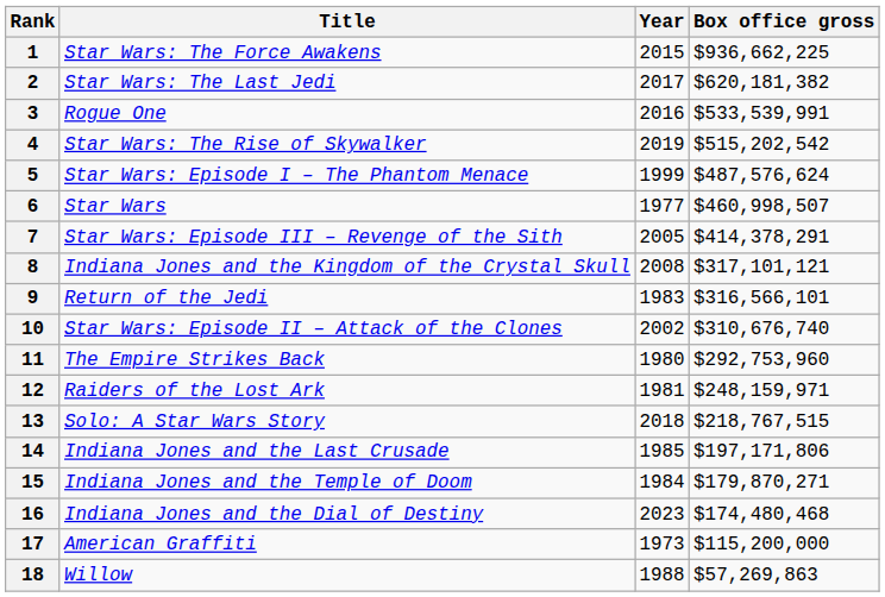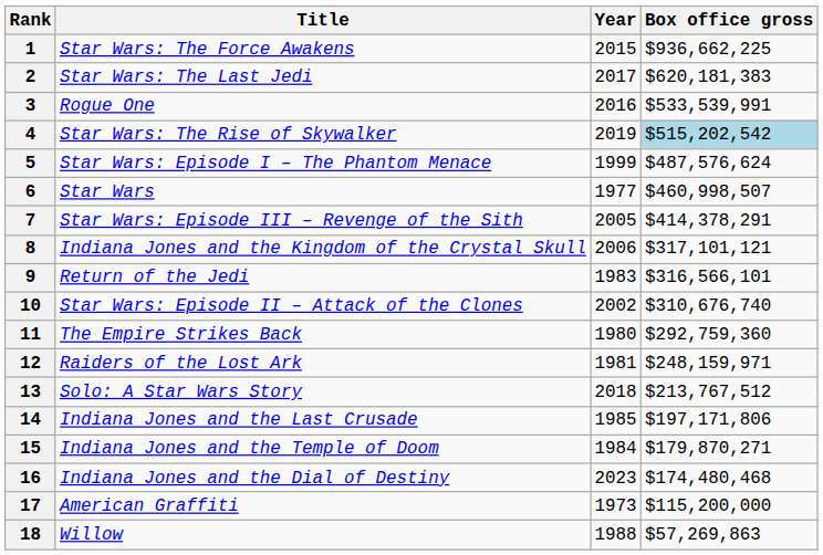2 | Box office gross: $620,181,382 -> $620,181,383
4 | Box office gross: no background -> lightblue background
8 | Year: 2008 -> 2006
11 | Box office gross: $292,753,960 -> $292,759,360
13 | Box office gross: $218,767,515 -> $213,767,512
